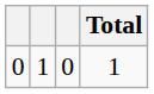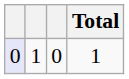row 2 | column 1: no background -> lavender background
